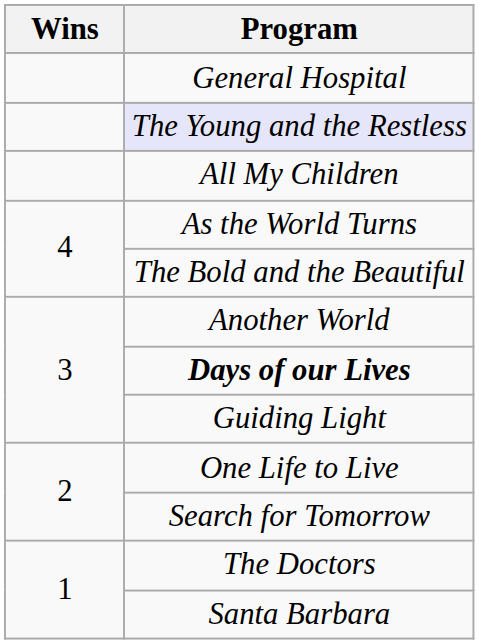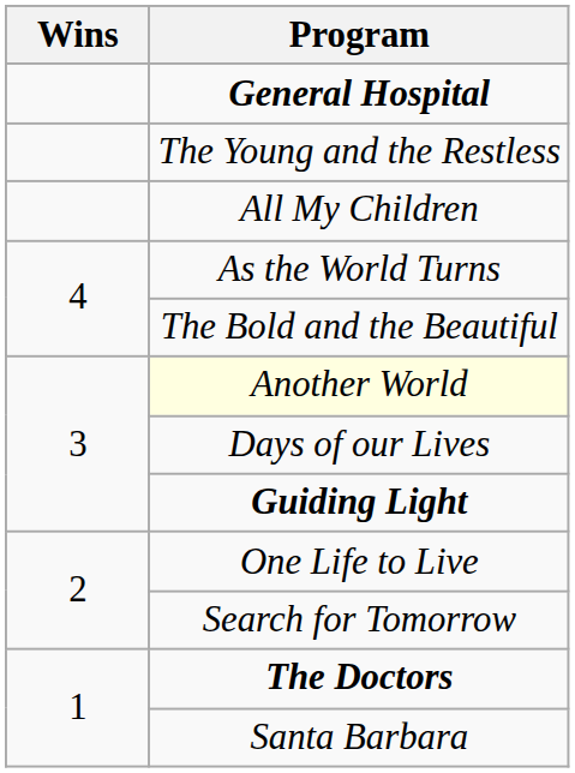General Hospital | Program: normal -> bold
The Young and the Restless | Program: lavender background -> no background
Another World | Program: no background -> lightyellow background
Days of our Lives | Program: bold -> normal
Guiding Light | Program: normal -> bold
The Doctors | Program: normal -> bold
